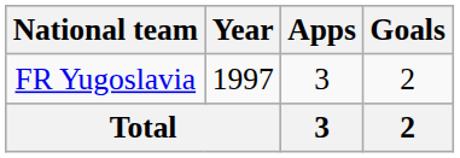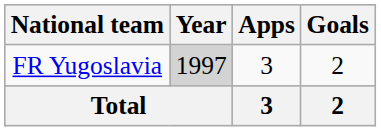FR Yugoslavia | Year: no background -> lightgrey background
